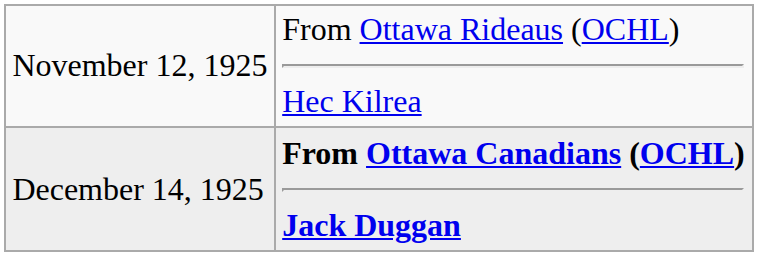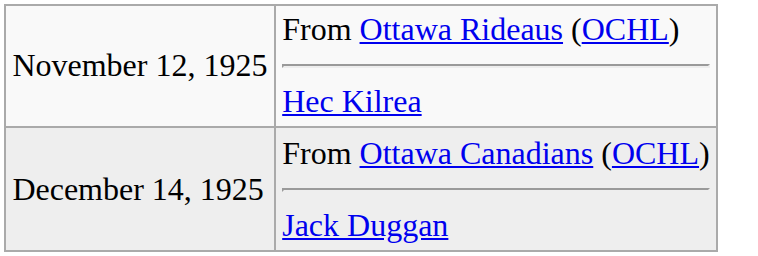December 14, 1925 | column 2: bold -> normal
